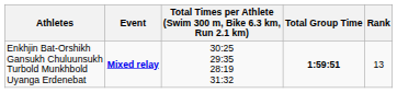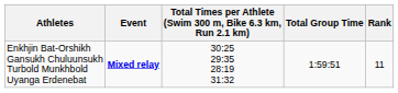row 2 | Total Group Time: bold -> normal
row 2 | Rank: 13 -> 11
